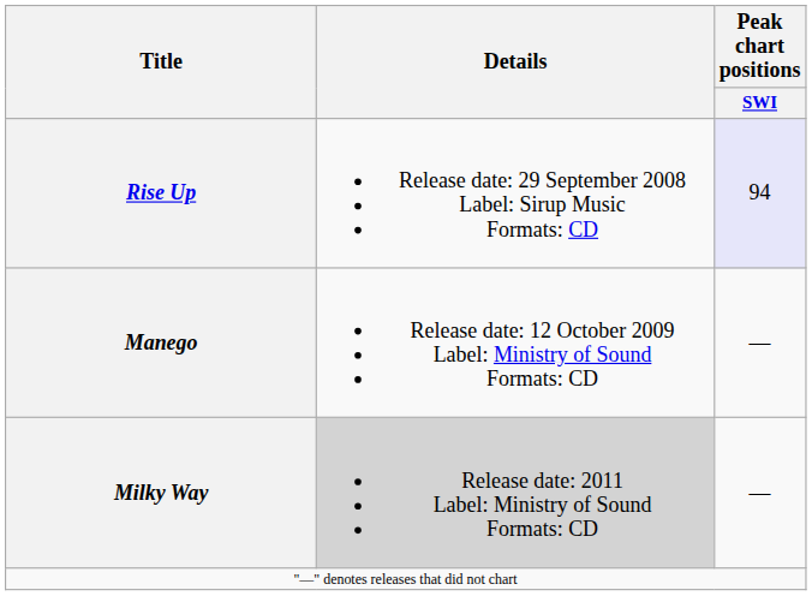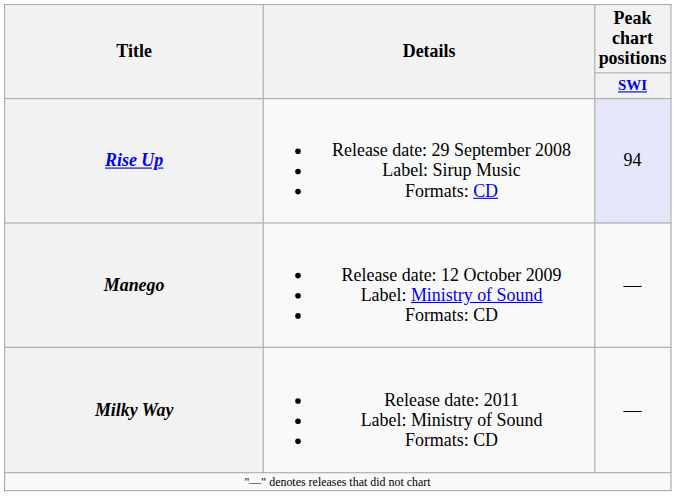Milky Way | Details: lightgrey background -> no background
